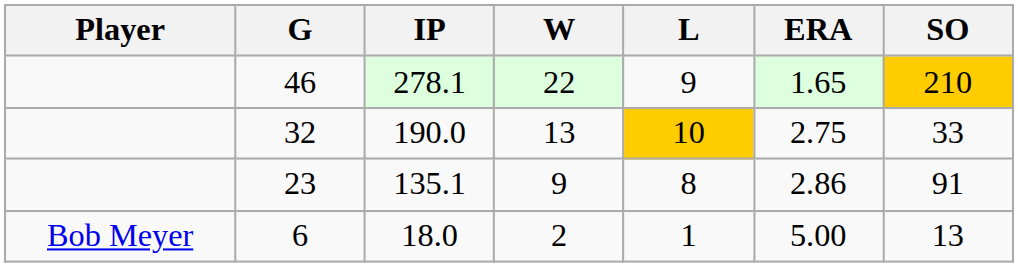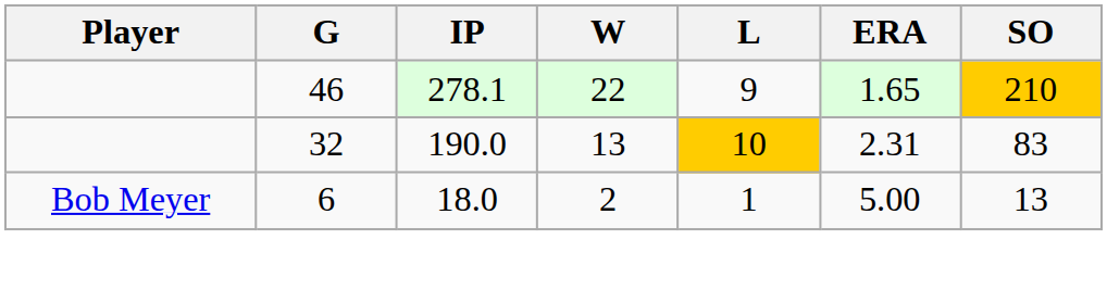32 | ERA: 2.75 -> 2.31
32 | SO: 33 -> 83
- row: 23 | 135.1 | 9 | 8 | 2.86 | 91
